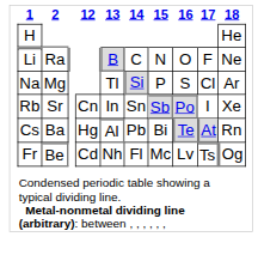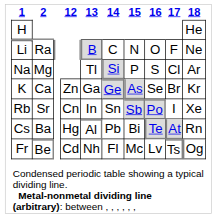+ row: K | Ca | Zn | Ga | Ge | As | Se | Br | Kr
